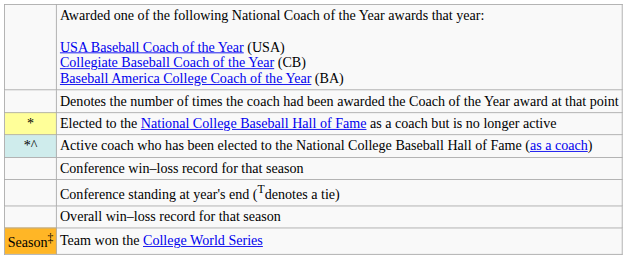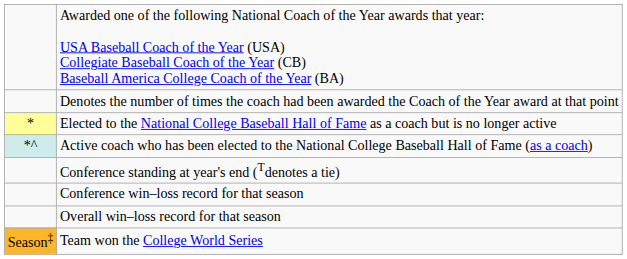rows swapped: Conference win–loss record for that season <-> Conference standing at year's end (Tdenotes a tie)
